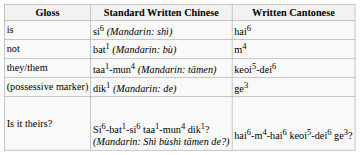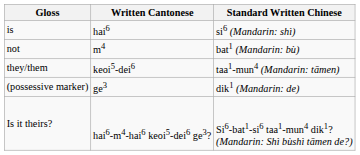columns swapped: Written Cantonese <-> Standard Written Chinese
